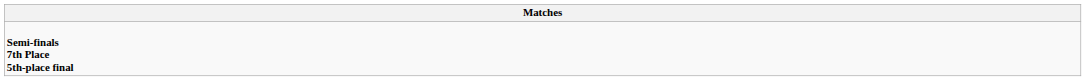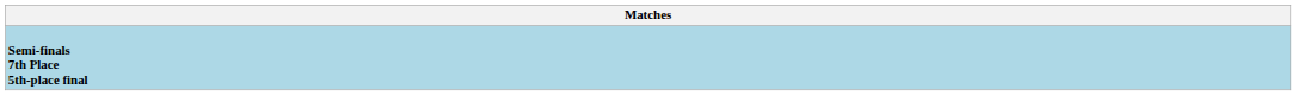row 2 | column 1: no background -> lightblue background
